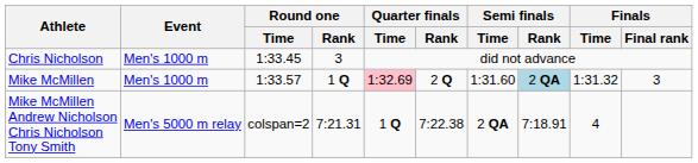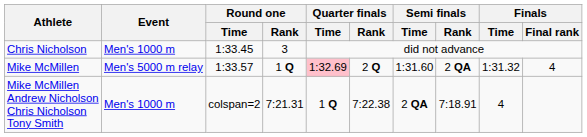Mike McMillen | Event: Men's 1000 m -> Men's 5000 m relay
Mike McMillen | Semi finals / Rank: lightblue background -> no background
Mike McMillen | Finals / Final rank: 3 -> 4
Mike McMillen Andrew Nicholson Chris Nicholson Tony Smith | Event: Men's 5000 m relay -> Men's 1000 m
